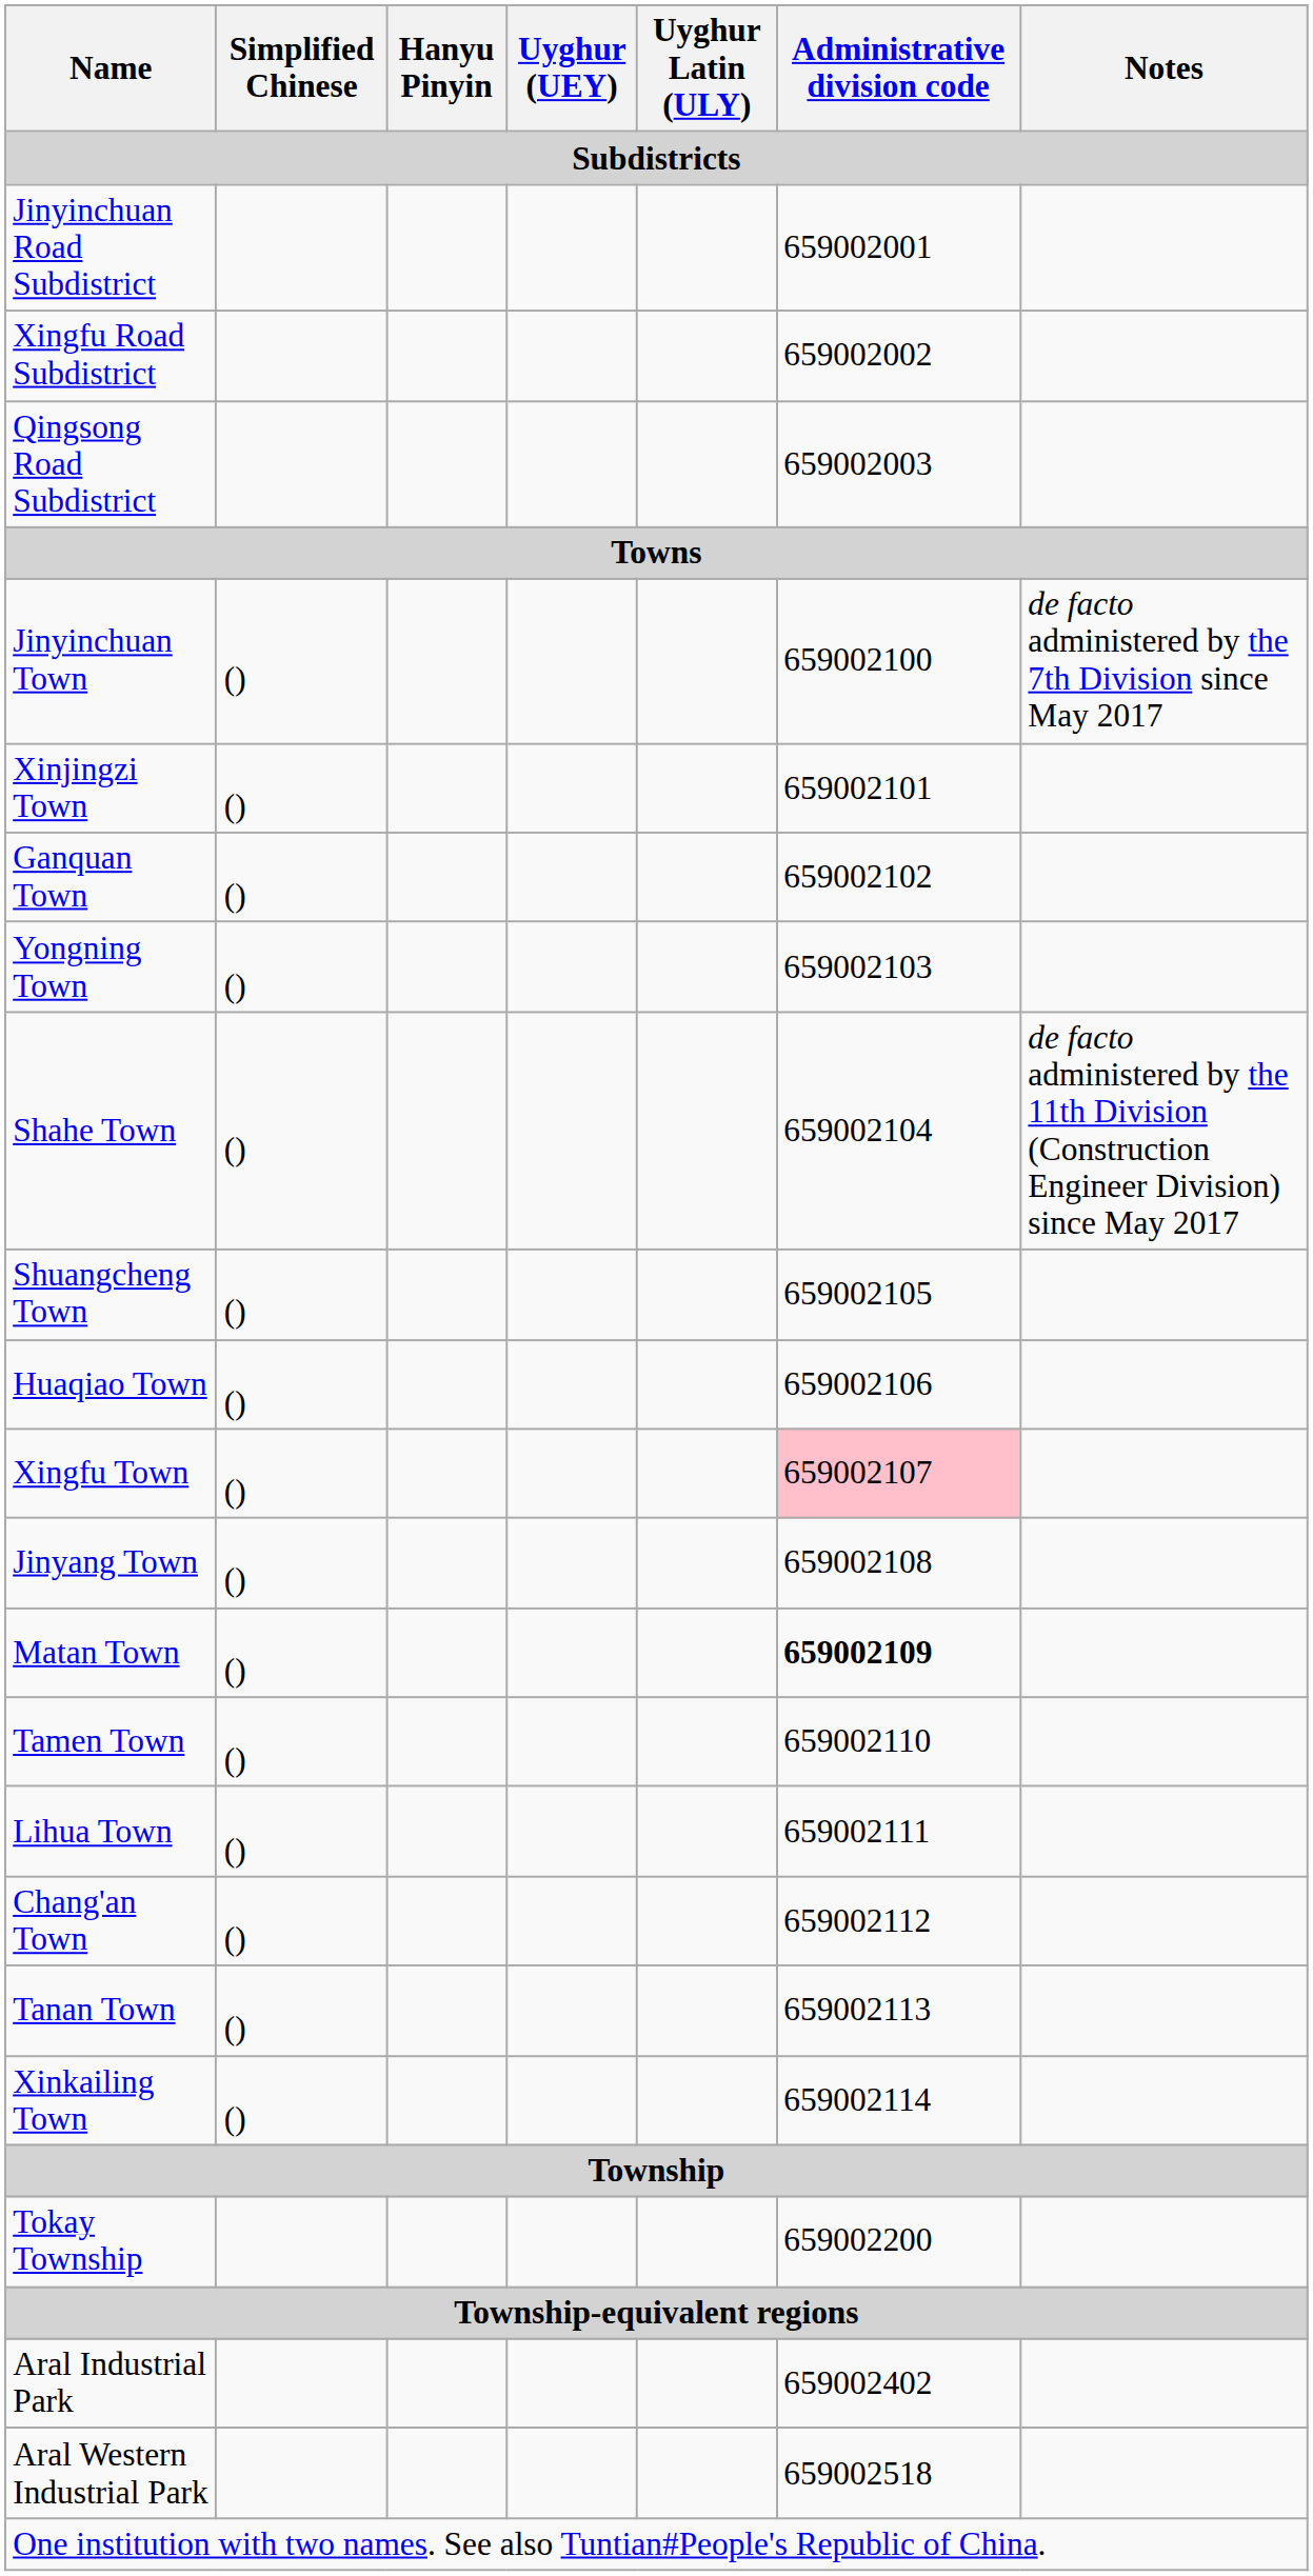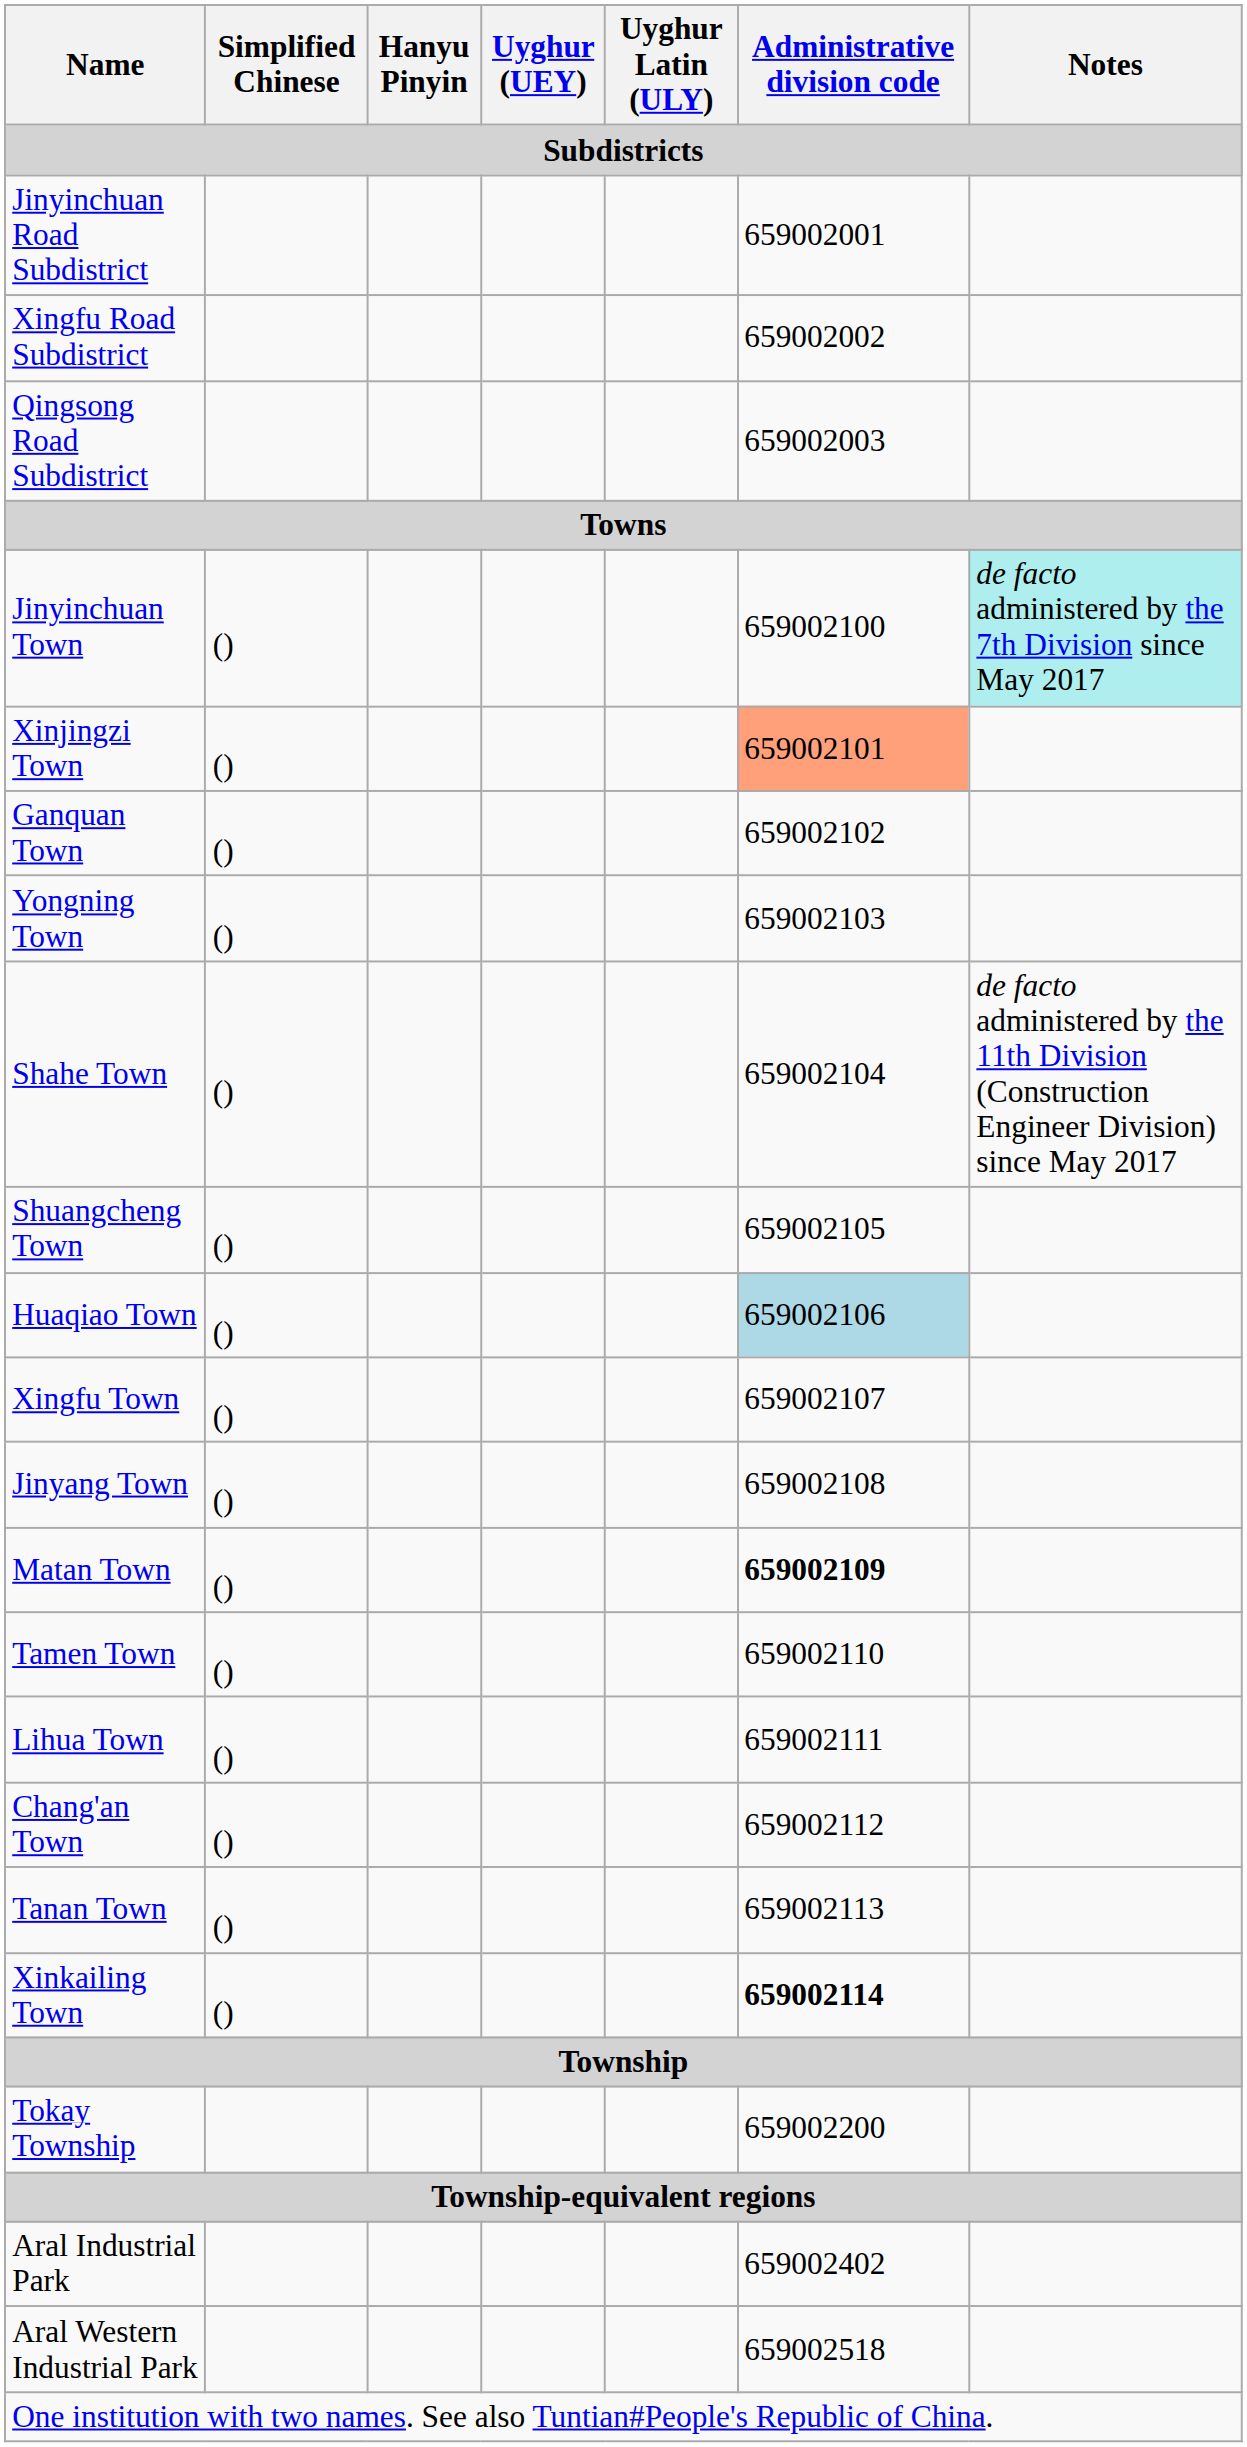Jinyinchuan Town | Notes: no background -> paleturquoise background
Xinjingzi Town | Administrative division code: no background -> lightsalmon background
Huaqiao Town | Administrative division code: no background -> lightblue background
Xingfu Town | Administrative division code: pink background -> no background
Xinkailing Town | Administrative division code: normal -> bold
